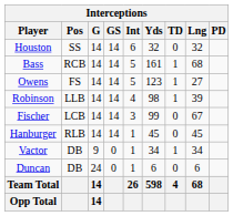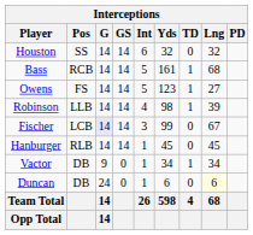Fischer | G: no background -> lavender background
Duncan | Lng: no background -> lightyellow background
